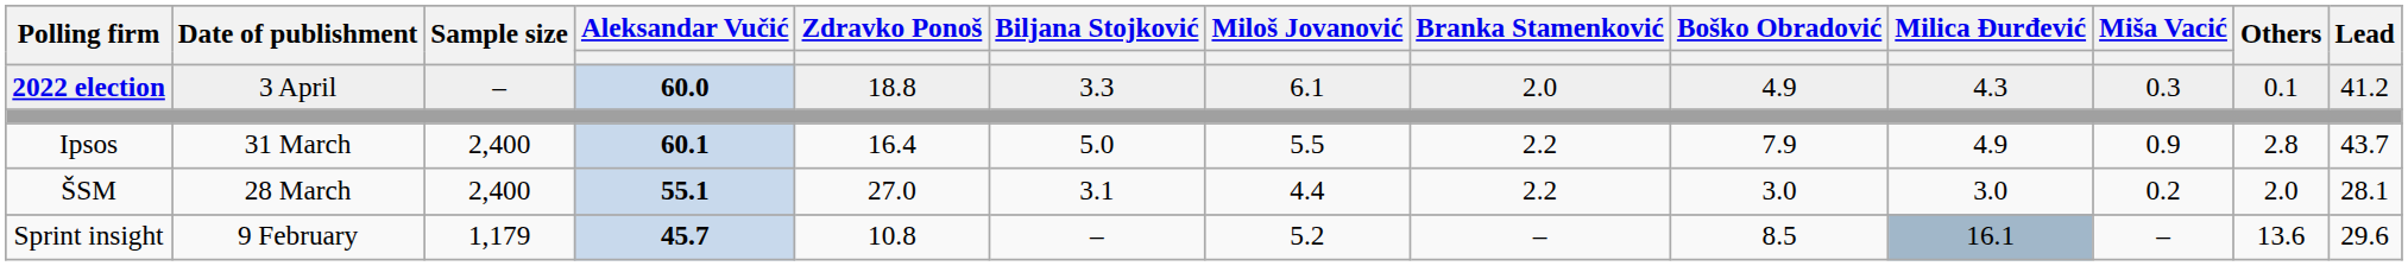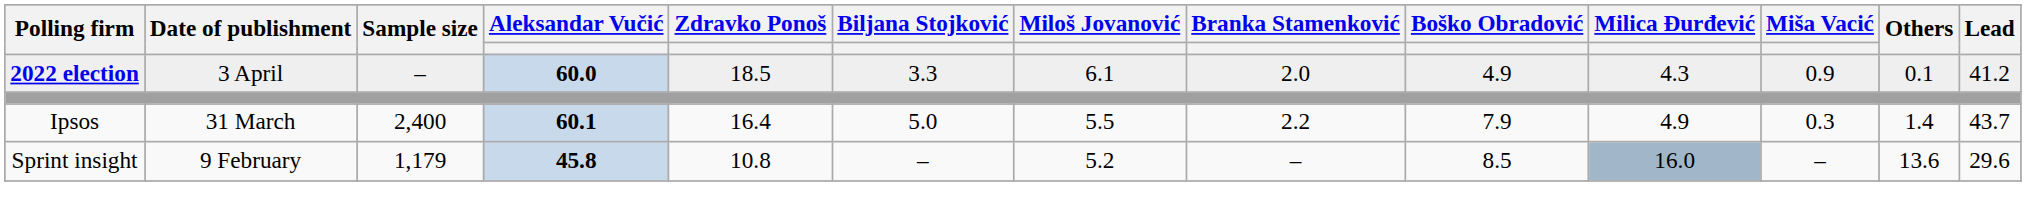2022 election | Zdravko Ponoš: 18.8 -> 18.5
2022 election | Miša Vacić: 0.3 -> 0.9
Ipsos | Miša Vacić: 0.9 -> 0.3
Ipsos | Others: 2.8 -> 1.4
- row: ŠSM | 28 March | 2,400 | 55.1 | 27.0 | 3.1 | 4.4 | 2.2 | 3.0 | 3.0 | 0.2 | 2.0 | 28.1
Sprint insight | Aleksandar Vučić: 45.7 -> 45.8
Sprint insight | Milica Đurđević: 16.1 -> 16.0
